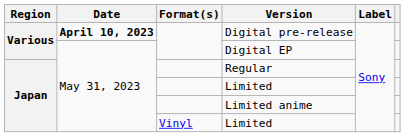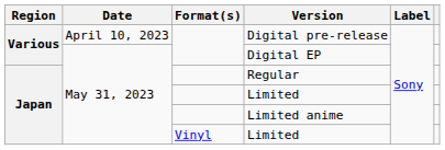Digital pre-release | Date: bold -> normal
